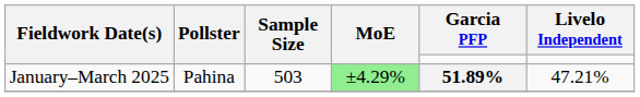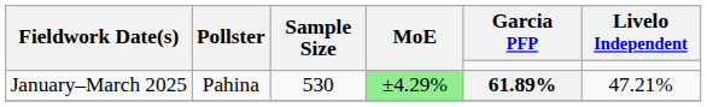January–March 2025 | Sample Size: 503 -> 530
January–March 2025 | Garcia PFP: 51.89% -> 61.89%
